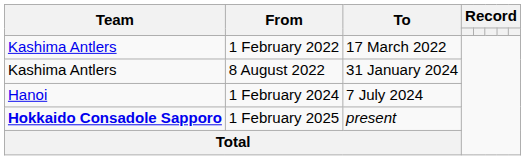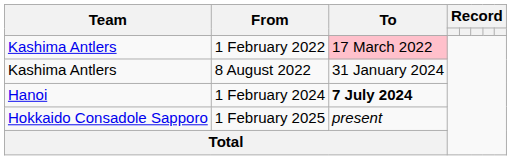1 February 2022 | To: no background -> pink background
1 February 2024 | To: normal -> bold
1 February 2025 | Team: bold -> normal
